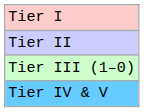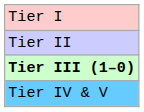row 3 | column 1: normal -> bold
